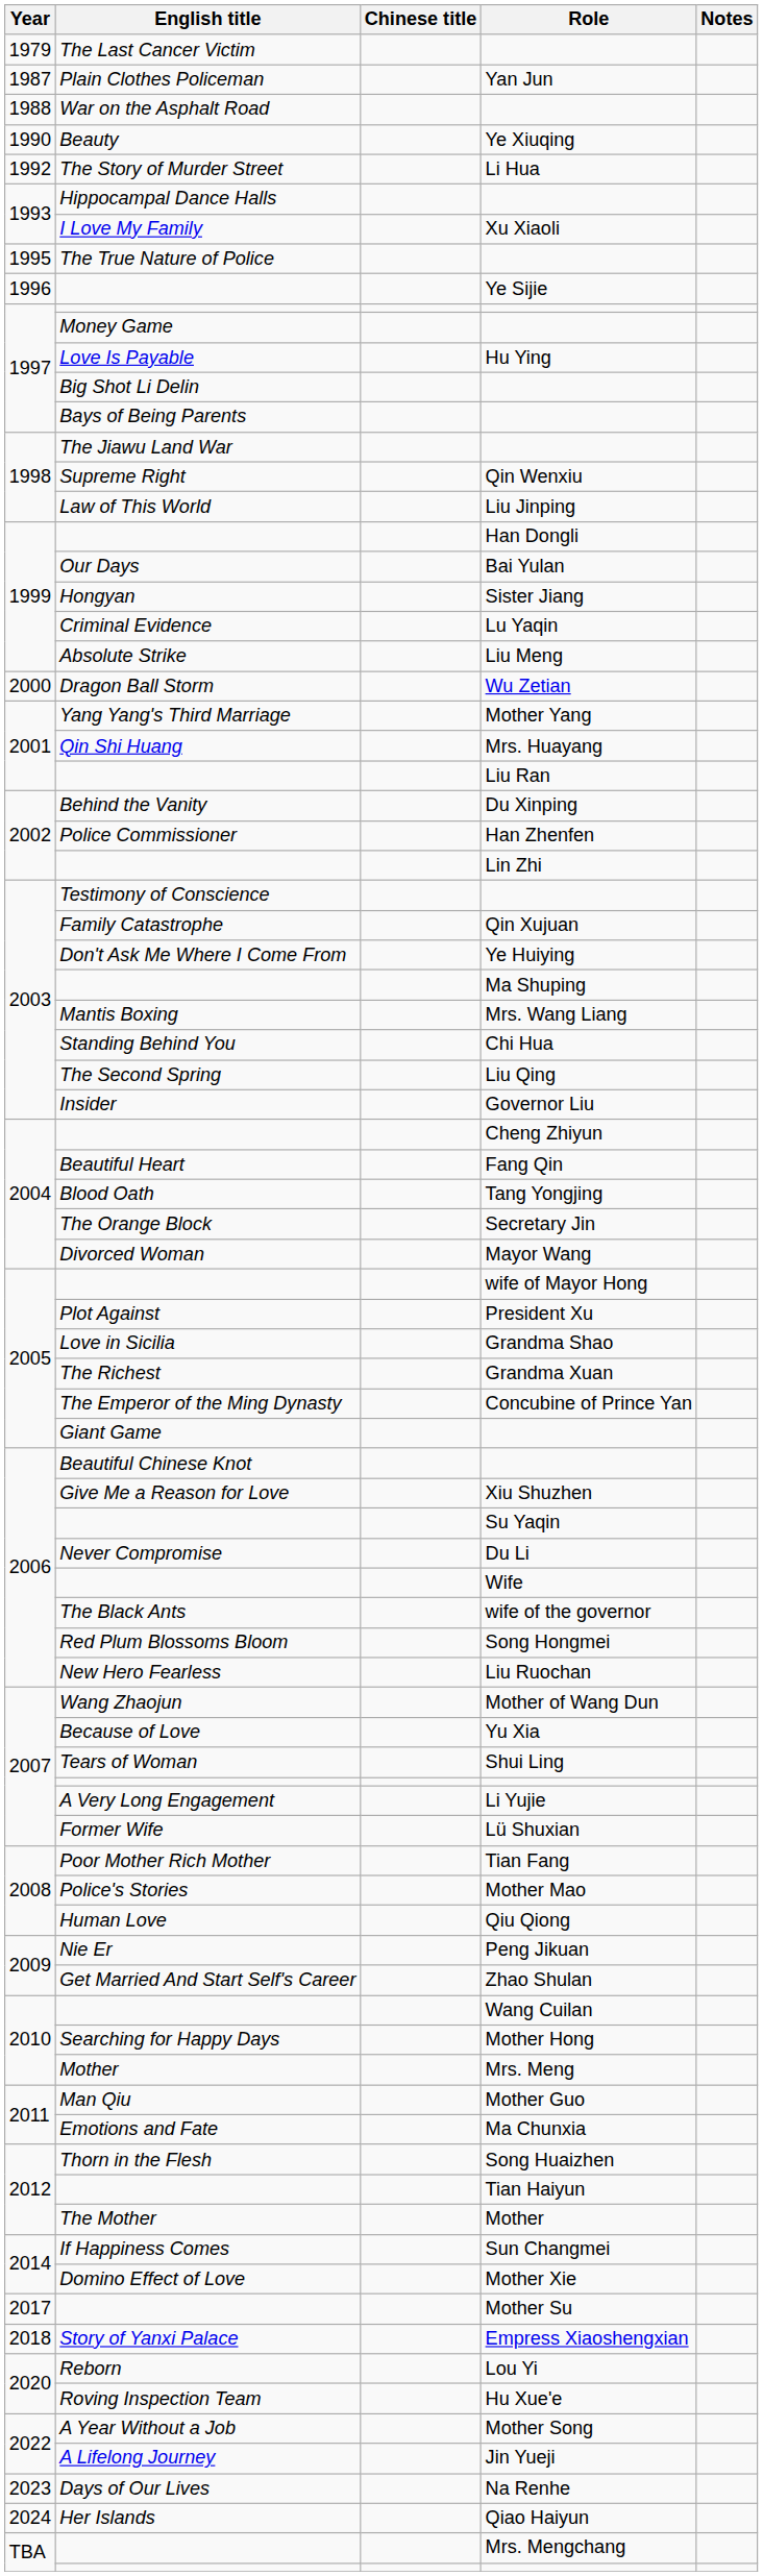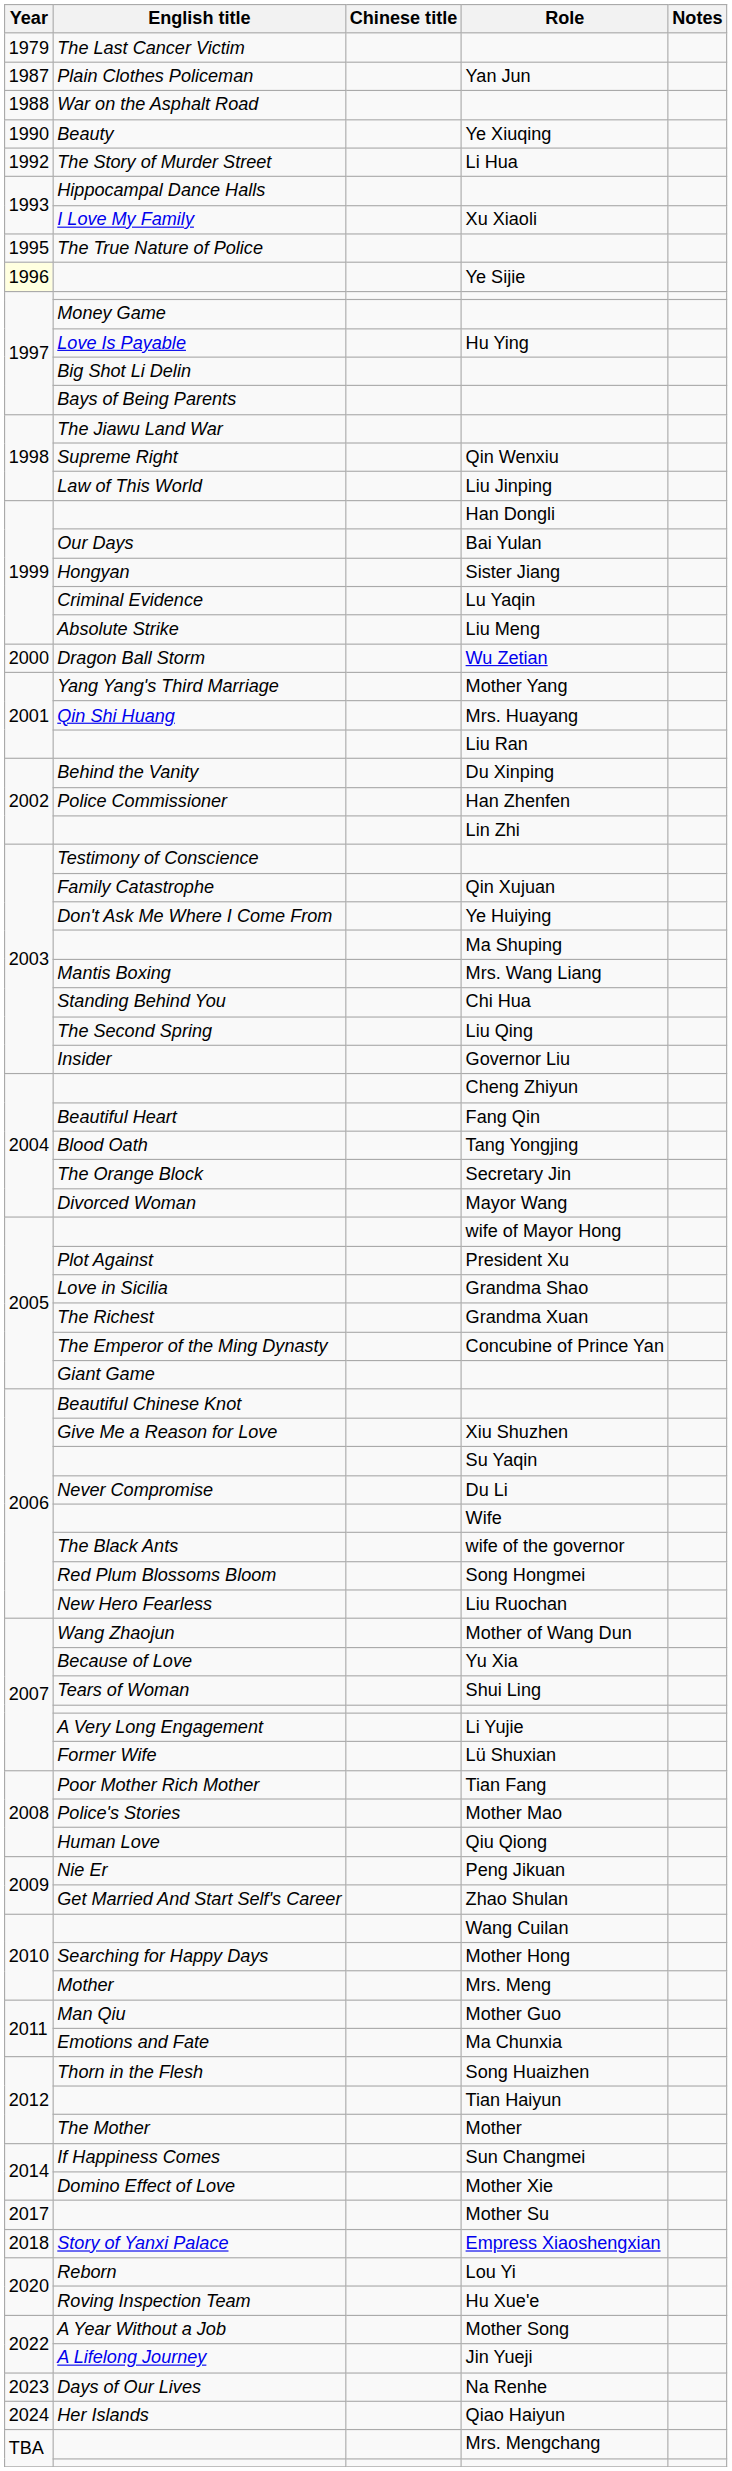Ye Sijie | Year: no background -> lightyellow background
